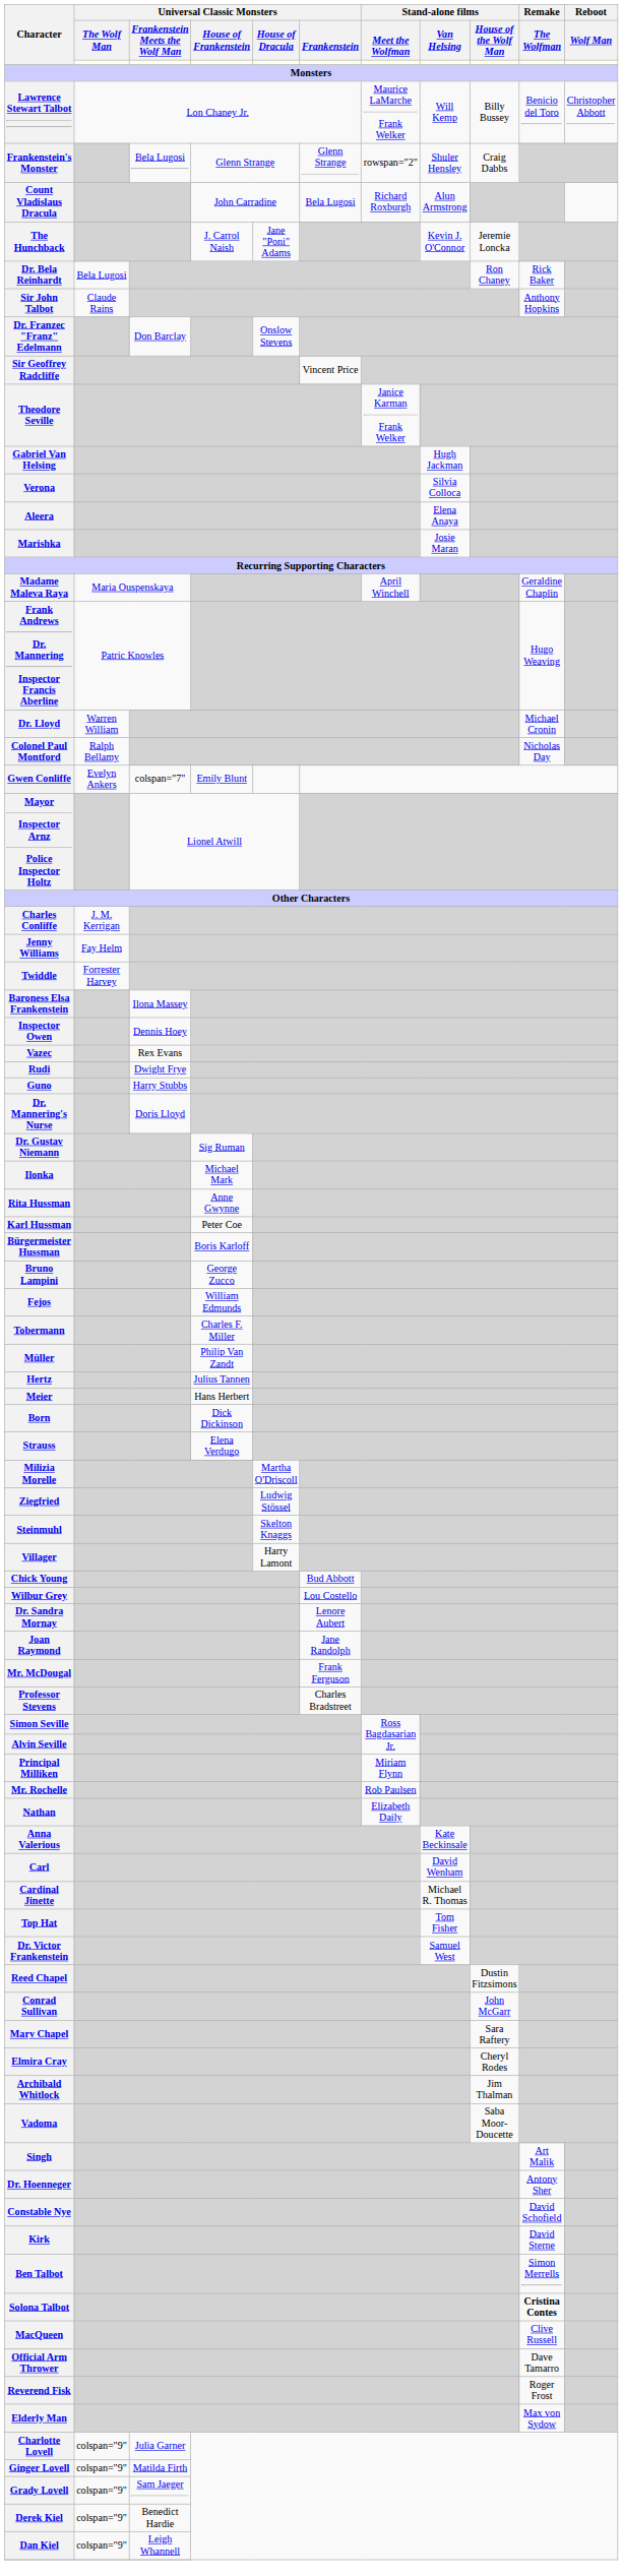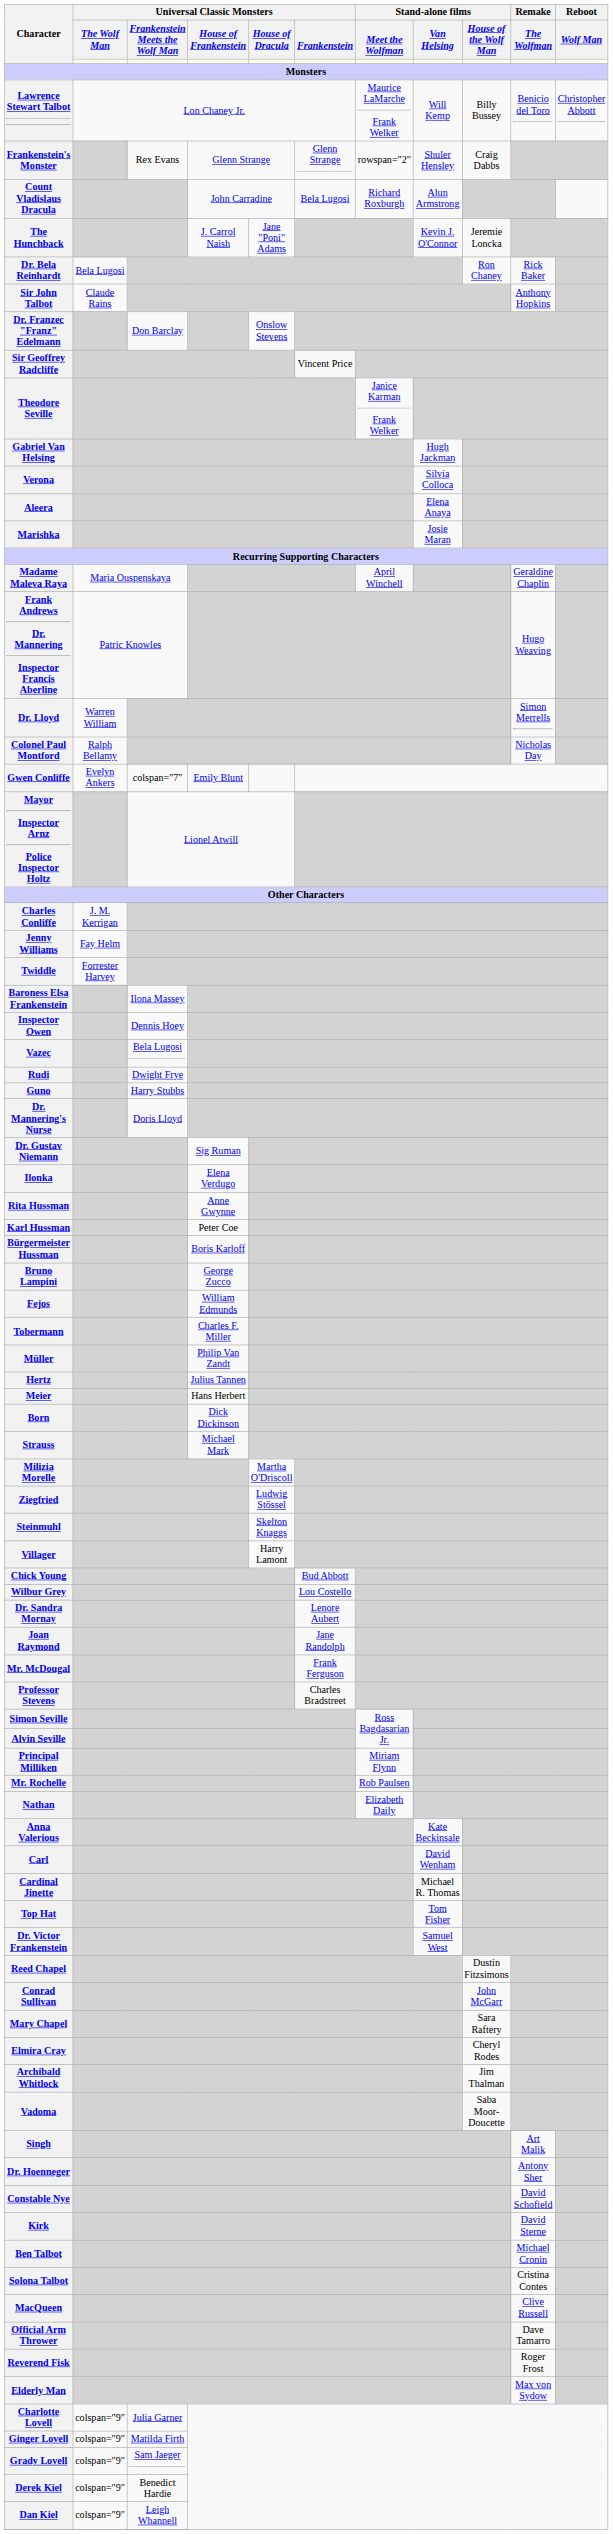Frankenstein's Monster | Universal Classic Monsters / Frankenstein Meets the Wolf Man: Bela Lugosi -> Rex Evans
Dr. Lloyd | Remake / The Wolfman: Michael Cronin -> Simon Merrells
Vazec | Universal Classic Monsters / Frankenstein Meets the Wolf Man: Rex Evans -> Bela Lugosi
Ilonka | Universal Classic Monsters / House of Frankenstein: Michael Mark -> Elena Verdugo
Strauss | Universal Classic Monsters / House of Frankenstein: Elena Verdugo -> Michael Mark
Ben Talbot | Remake / The Wolfman: Simon Merrells -> Michael Cronin
Solona Talbot | Remake / The Wolfman: bold -> normal
